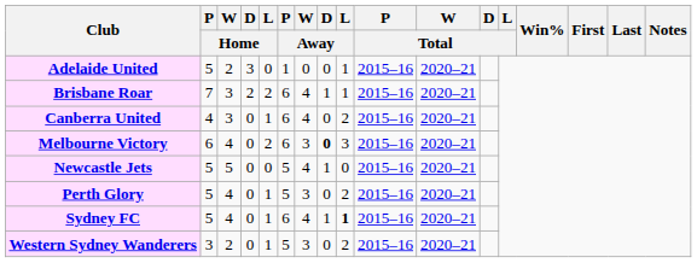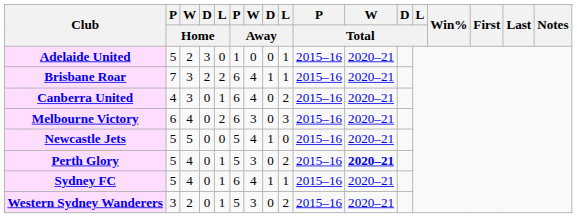Melbourne Victory | D / Away: bold -> normal
Perth Glory | W / Total: normal -> bold
Sydney FC | L / Away: bold -> normal
